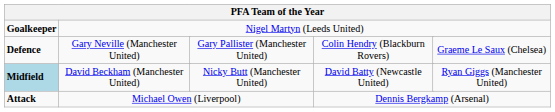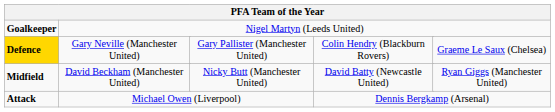Defence | column 1: no background -> gold background
Midfield | column 1: lightblue background -> no background
